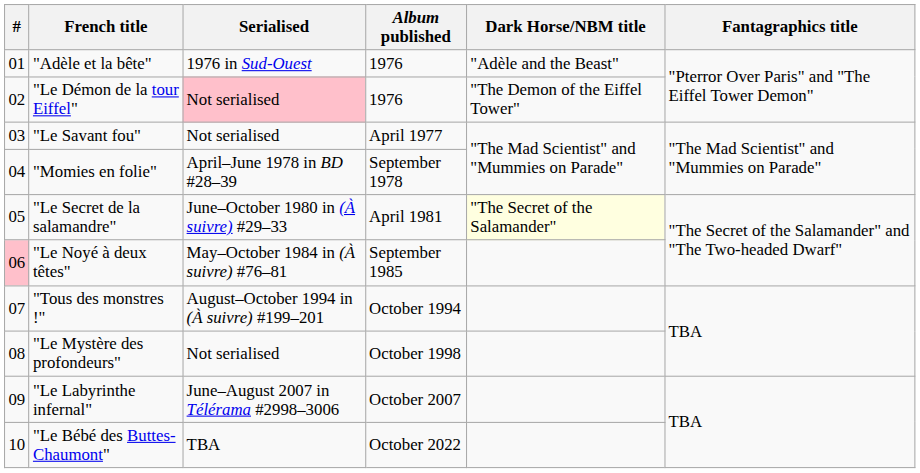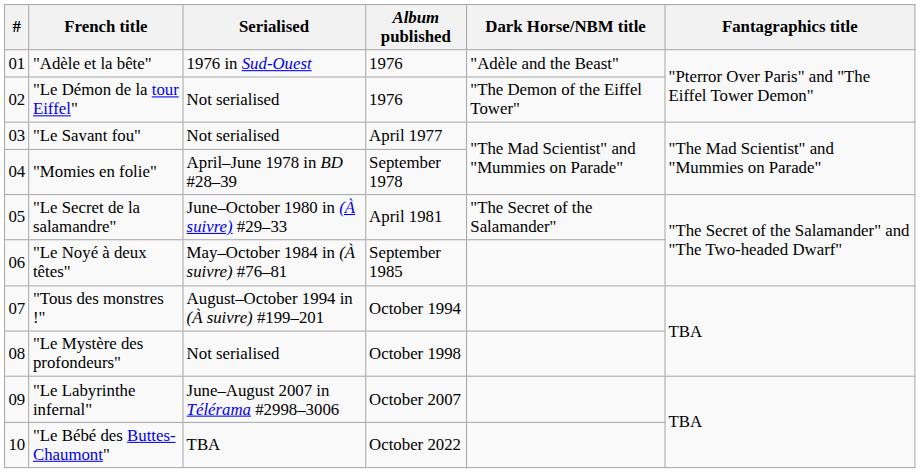"Le Démon de la tour Eiffel" | Serialised: pink background -> no background
"Le Secret de la salamandre" | Dark Horse/NBM title: lightyellow background -> no background
"Le Noyé à deux têtes" | #: pink background -> no background
